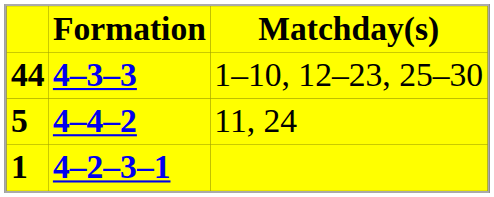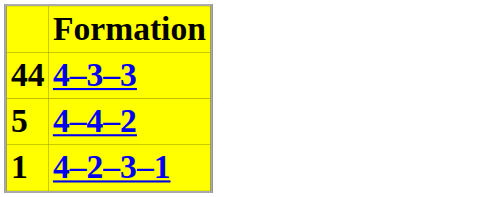- column: Matchday(s) | 1–10, 12–23, 25–30 | 11, 24
